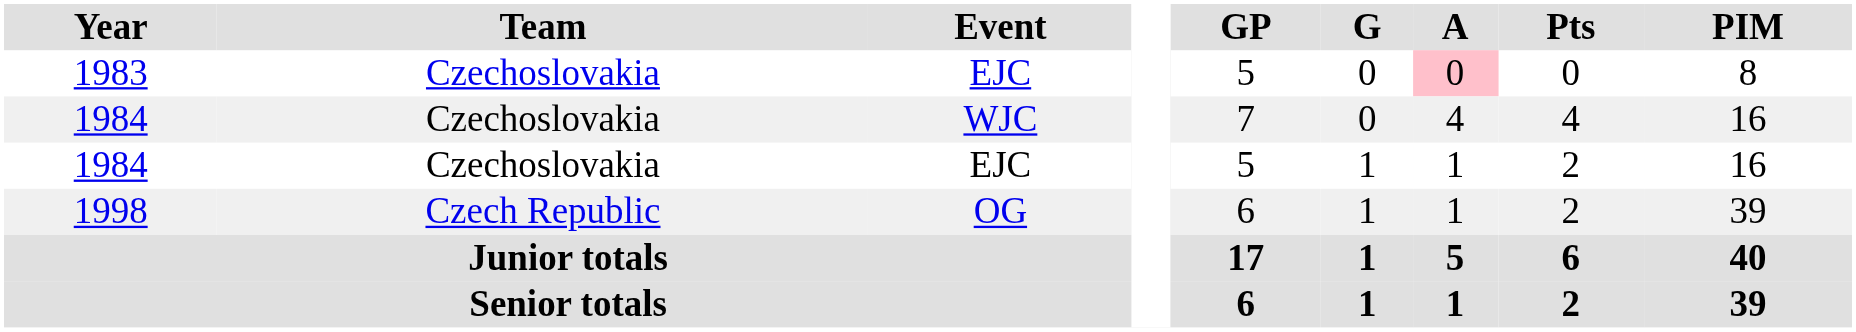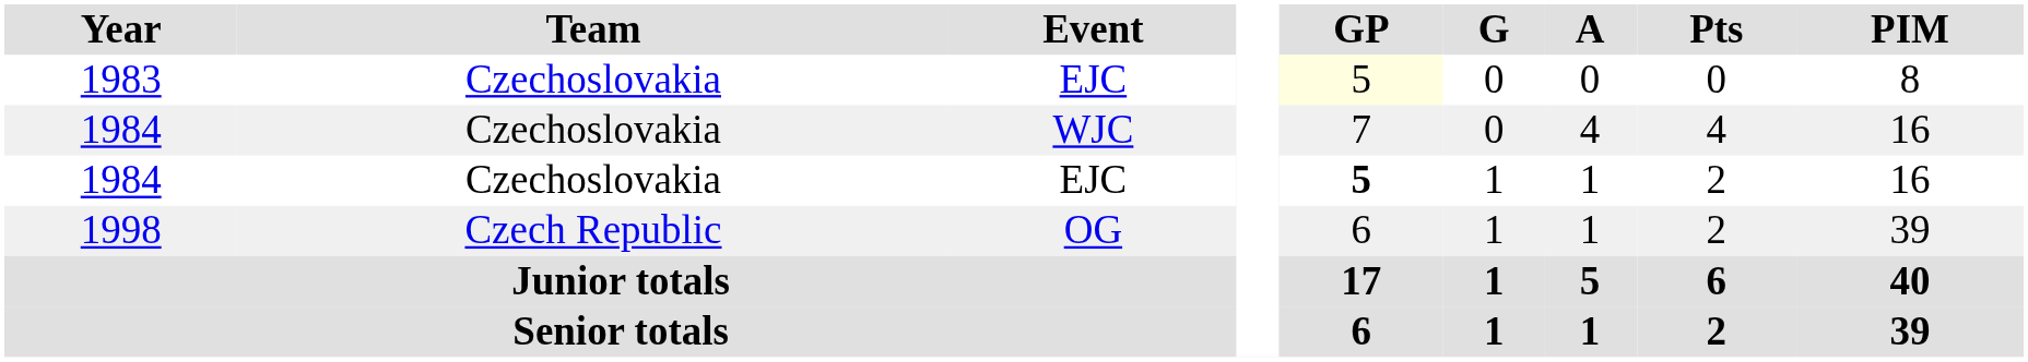1983 | GP: no background -> lightyellow background
1983 | A: pink background -> no background
1984 / EJC | GP: normal -> bold
